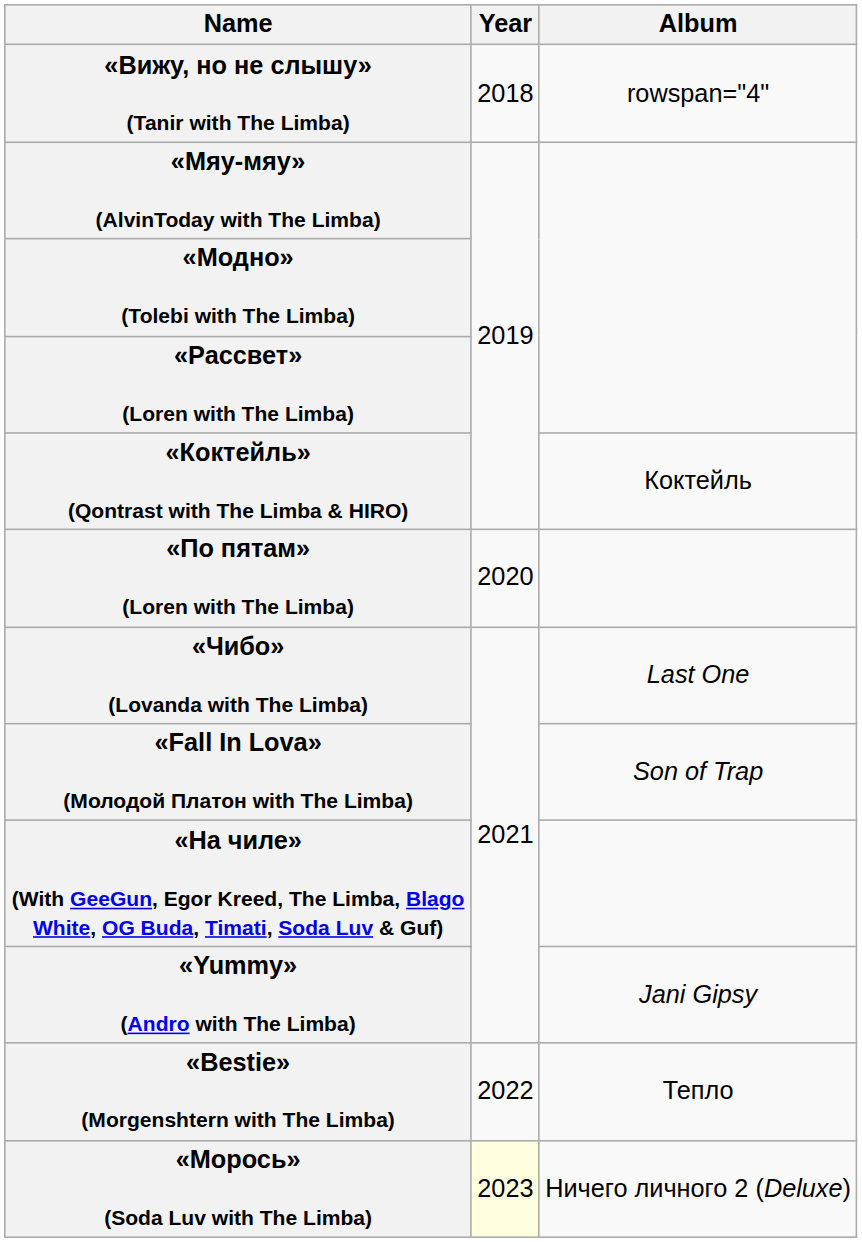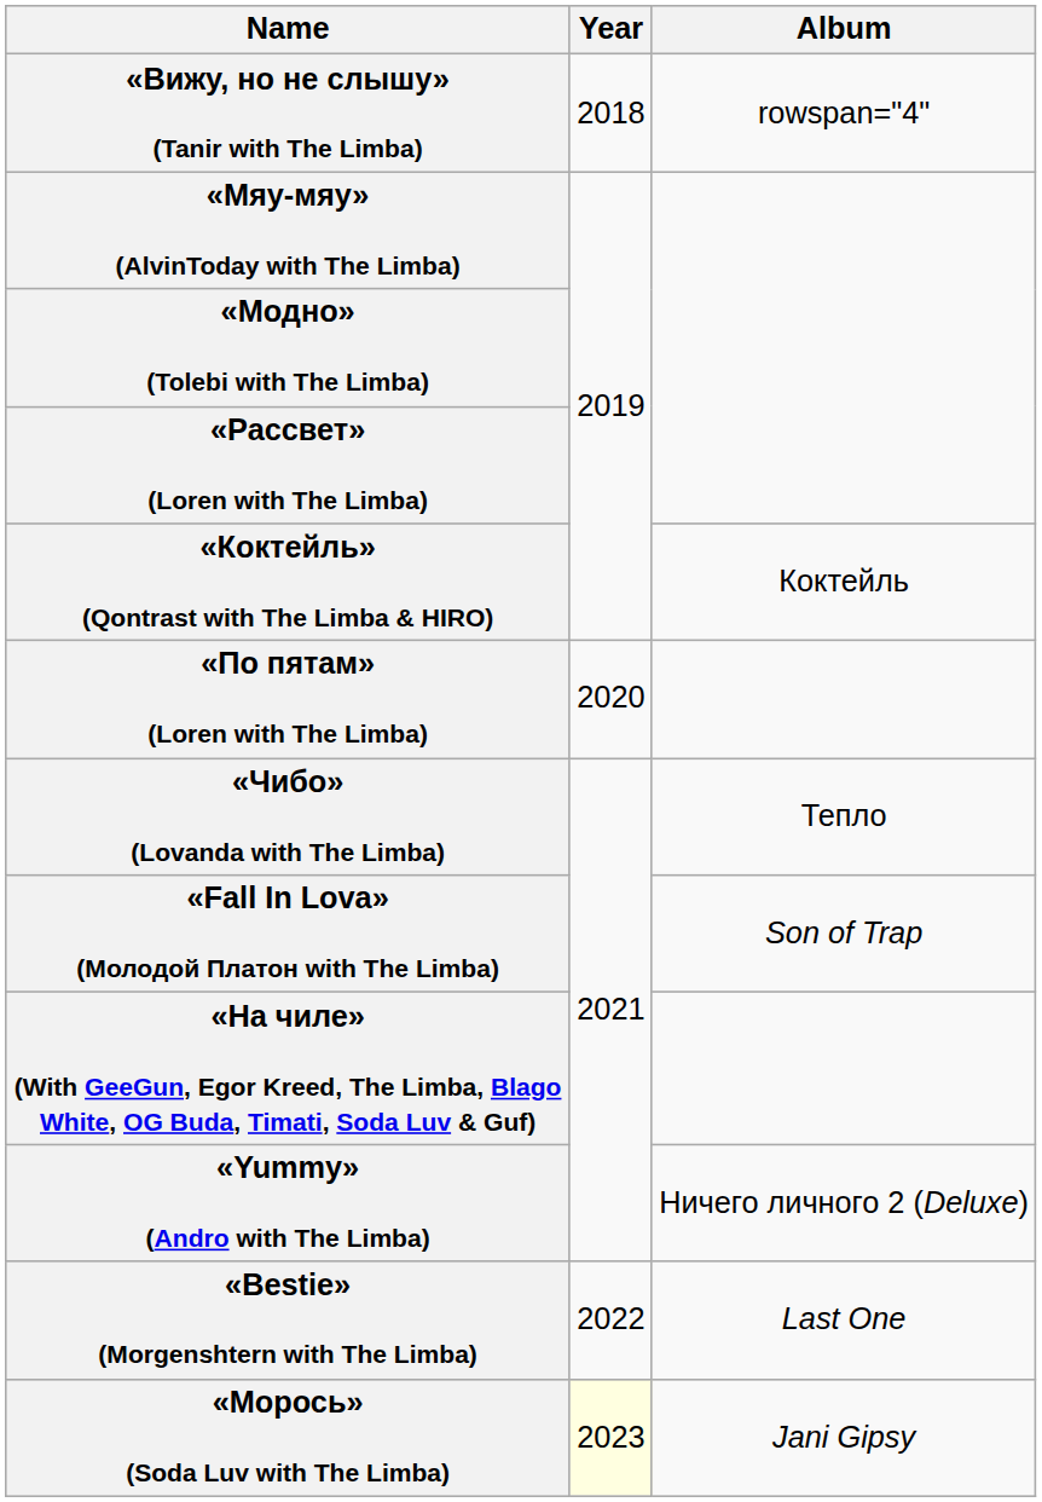«Чибо» (Lovanda with The Limba) | Album: Last One -> Тепло
«Yummy» (Andro with The Limba) | Album: Jani Gipsy -> Ничего личного 2 (Deluxe)
«Bestie» (Morgenshtern with The Limba) | Album: Тепло -> Last One
«Морось» (Soda Luv with The Limba) | Album: Ничего личного 2 (Deluxe) -> Jani Gipsy
